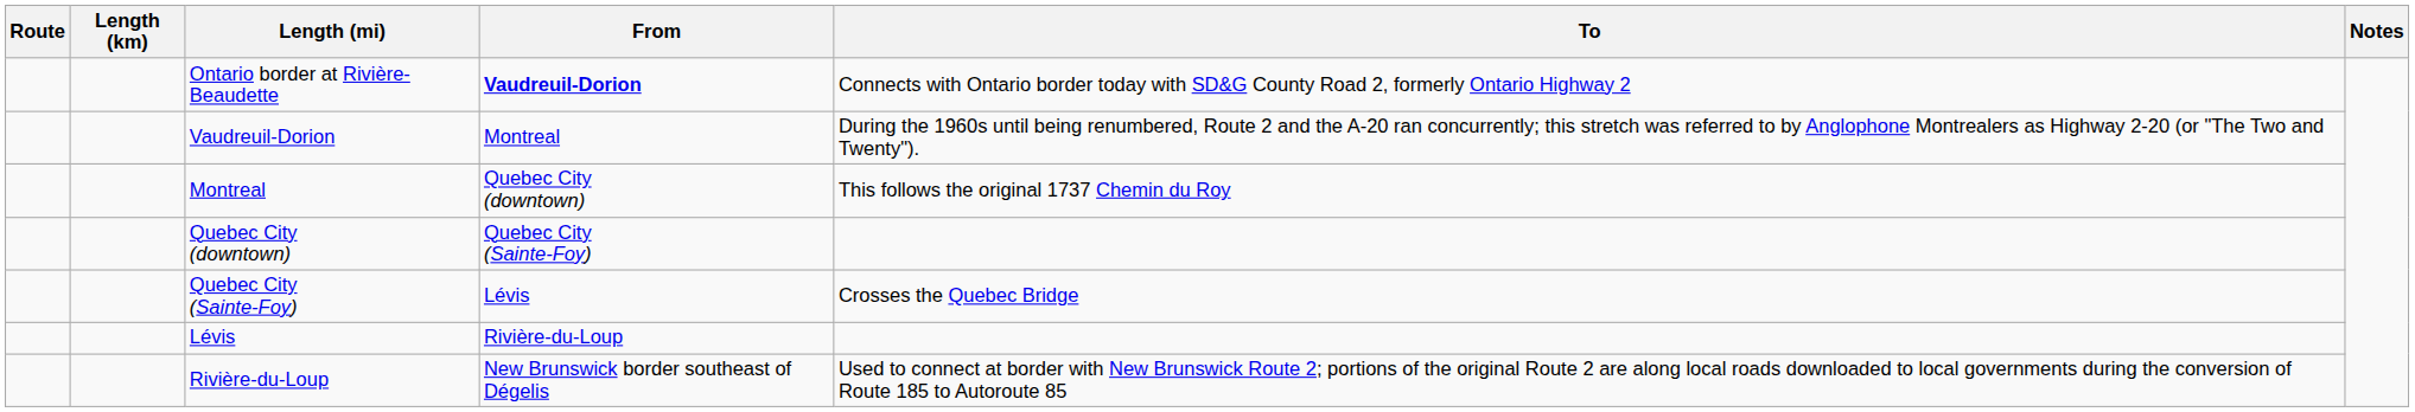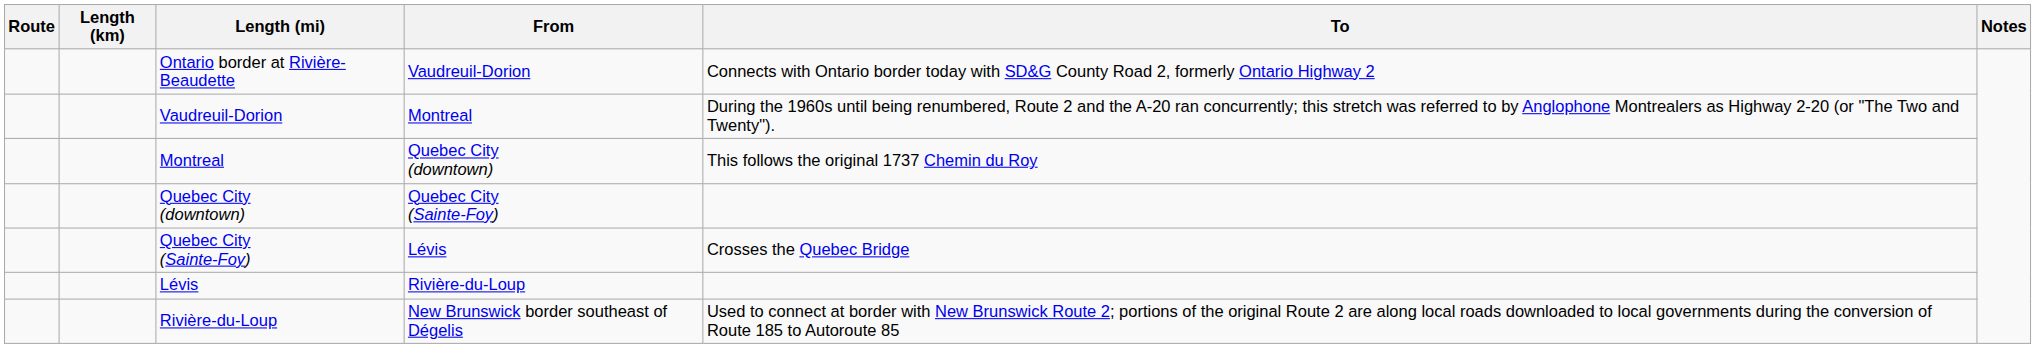Ontario border at Rivière-Beaudette | From: bold -> normal
